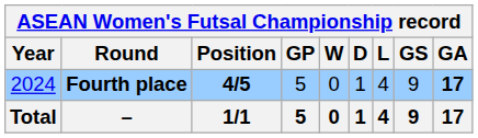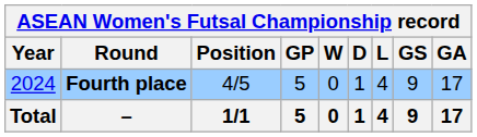Fourth place | Position: bold -> normal
Fourth place | GA: bold -> normal
